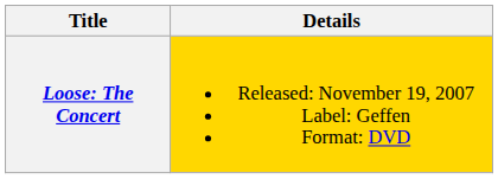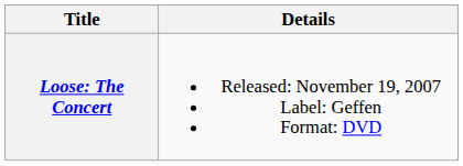Loose: The Concert | Details: gold background -> no background
